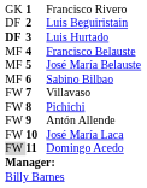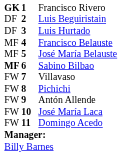Francisco Rivero | column 1: normal -> bold
Luis Hurtado | column 1: bold -> normal
Sabino Bilbao | column 1: normal -> bold
Domingo Acedo | column 1: lightgrey background -> no background
